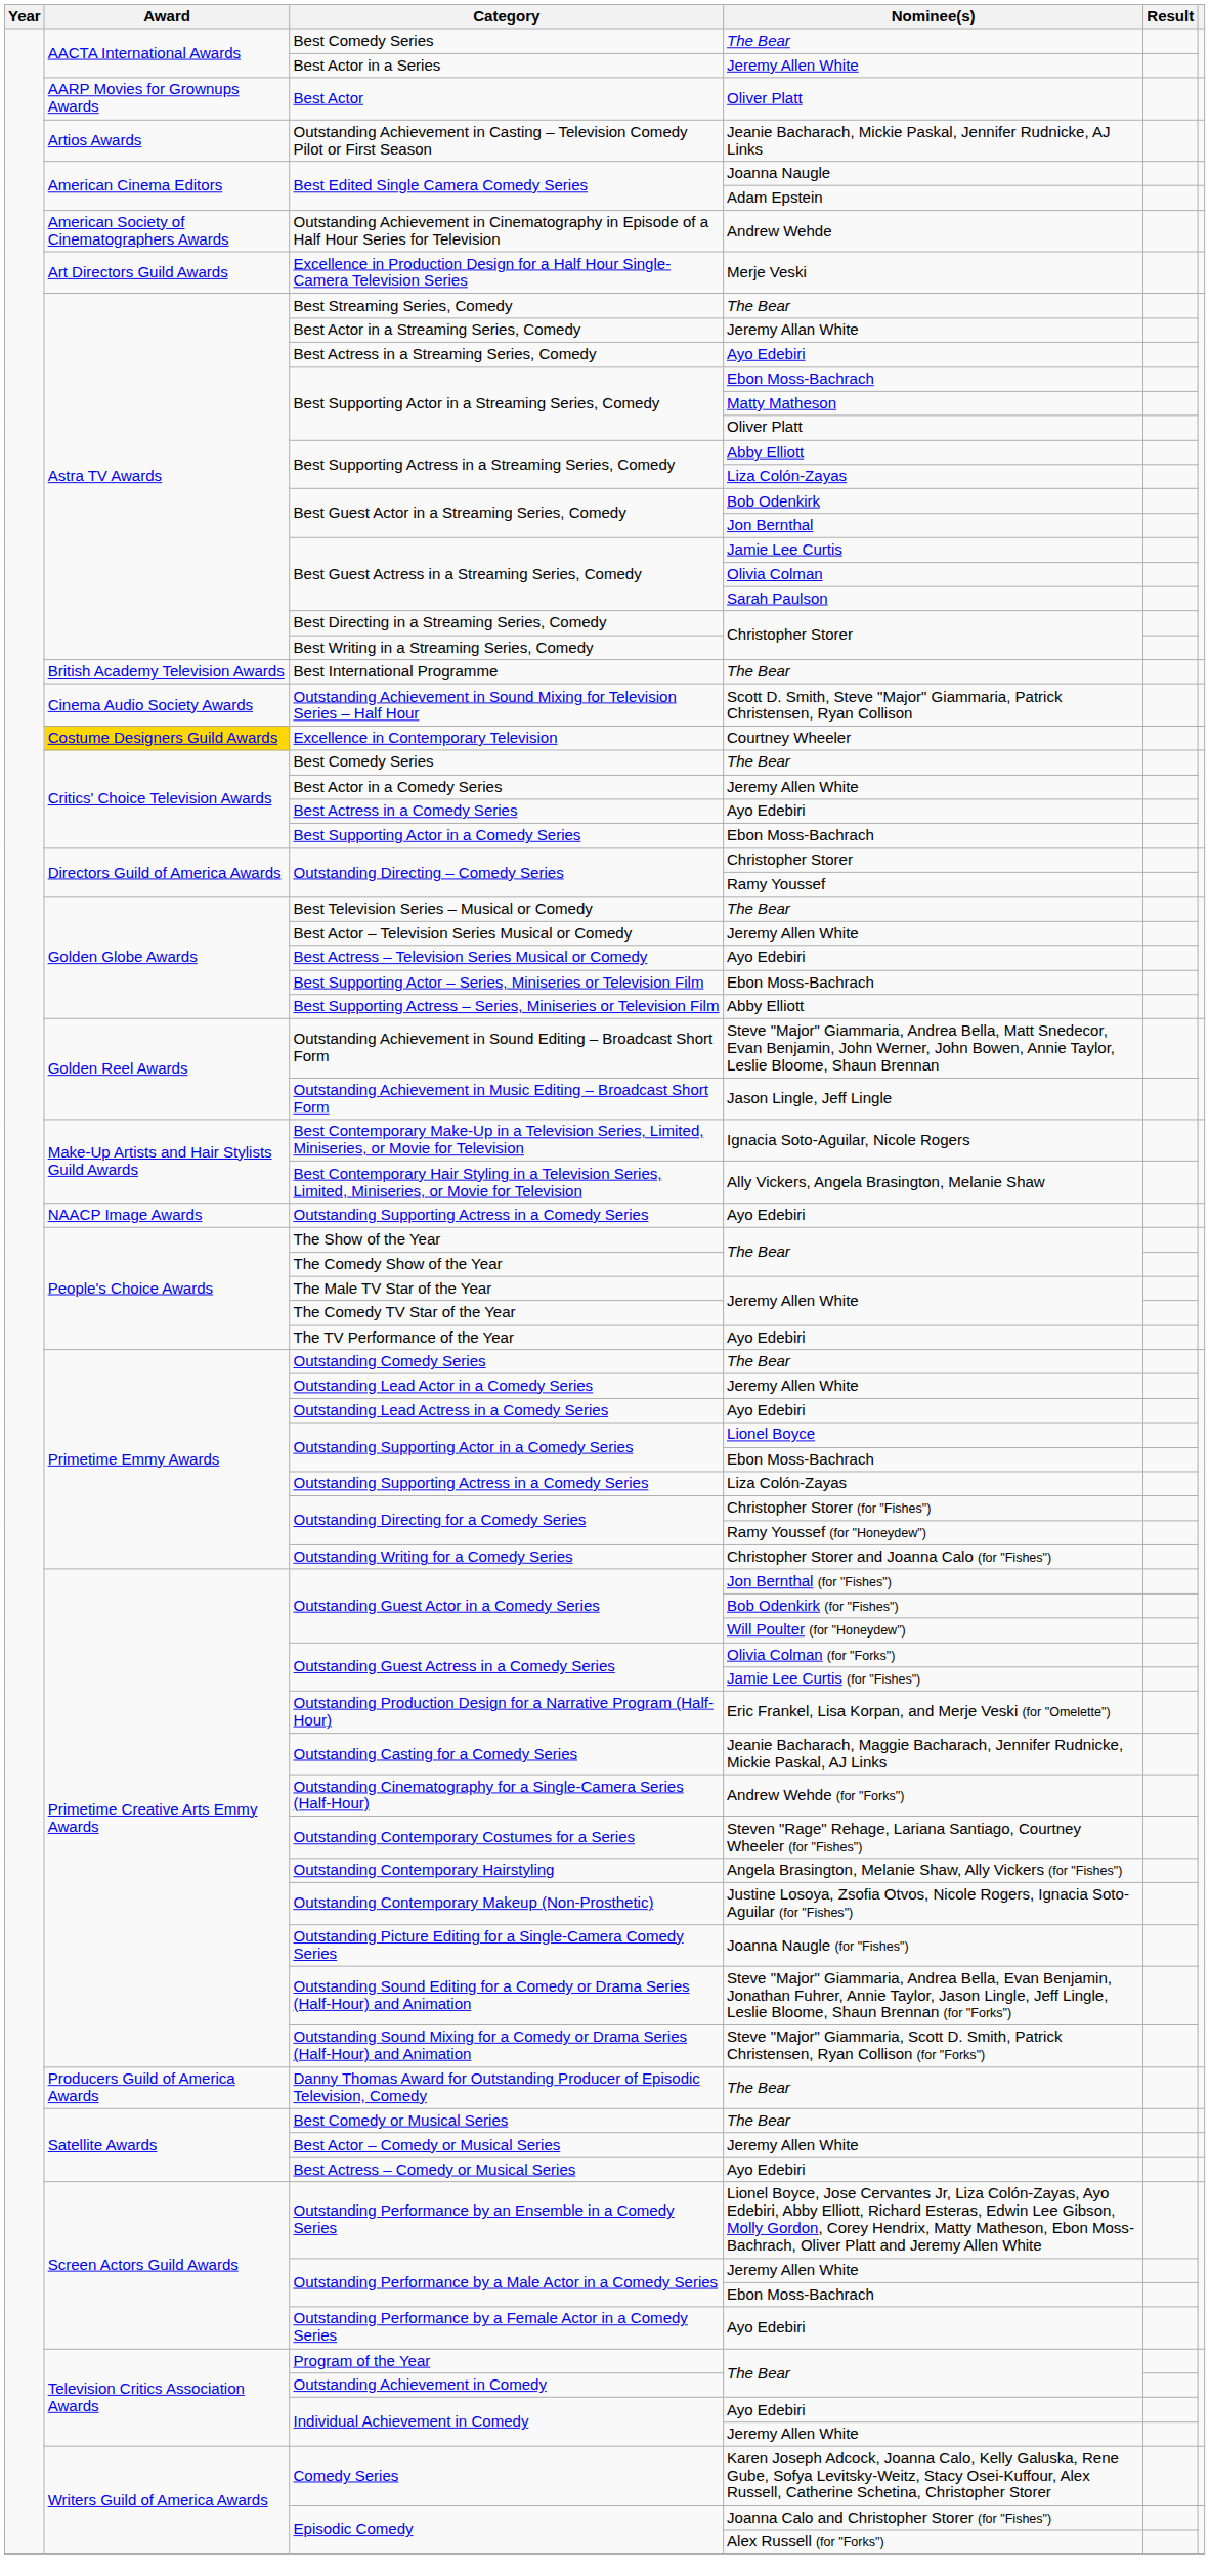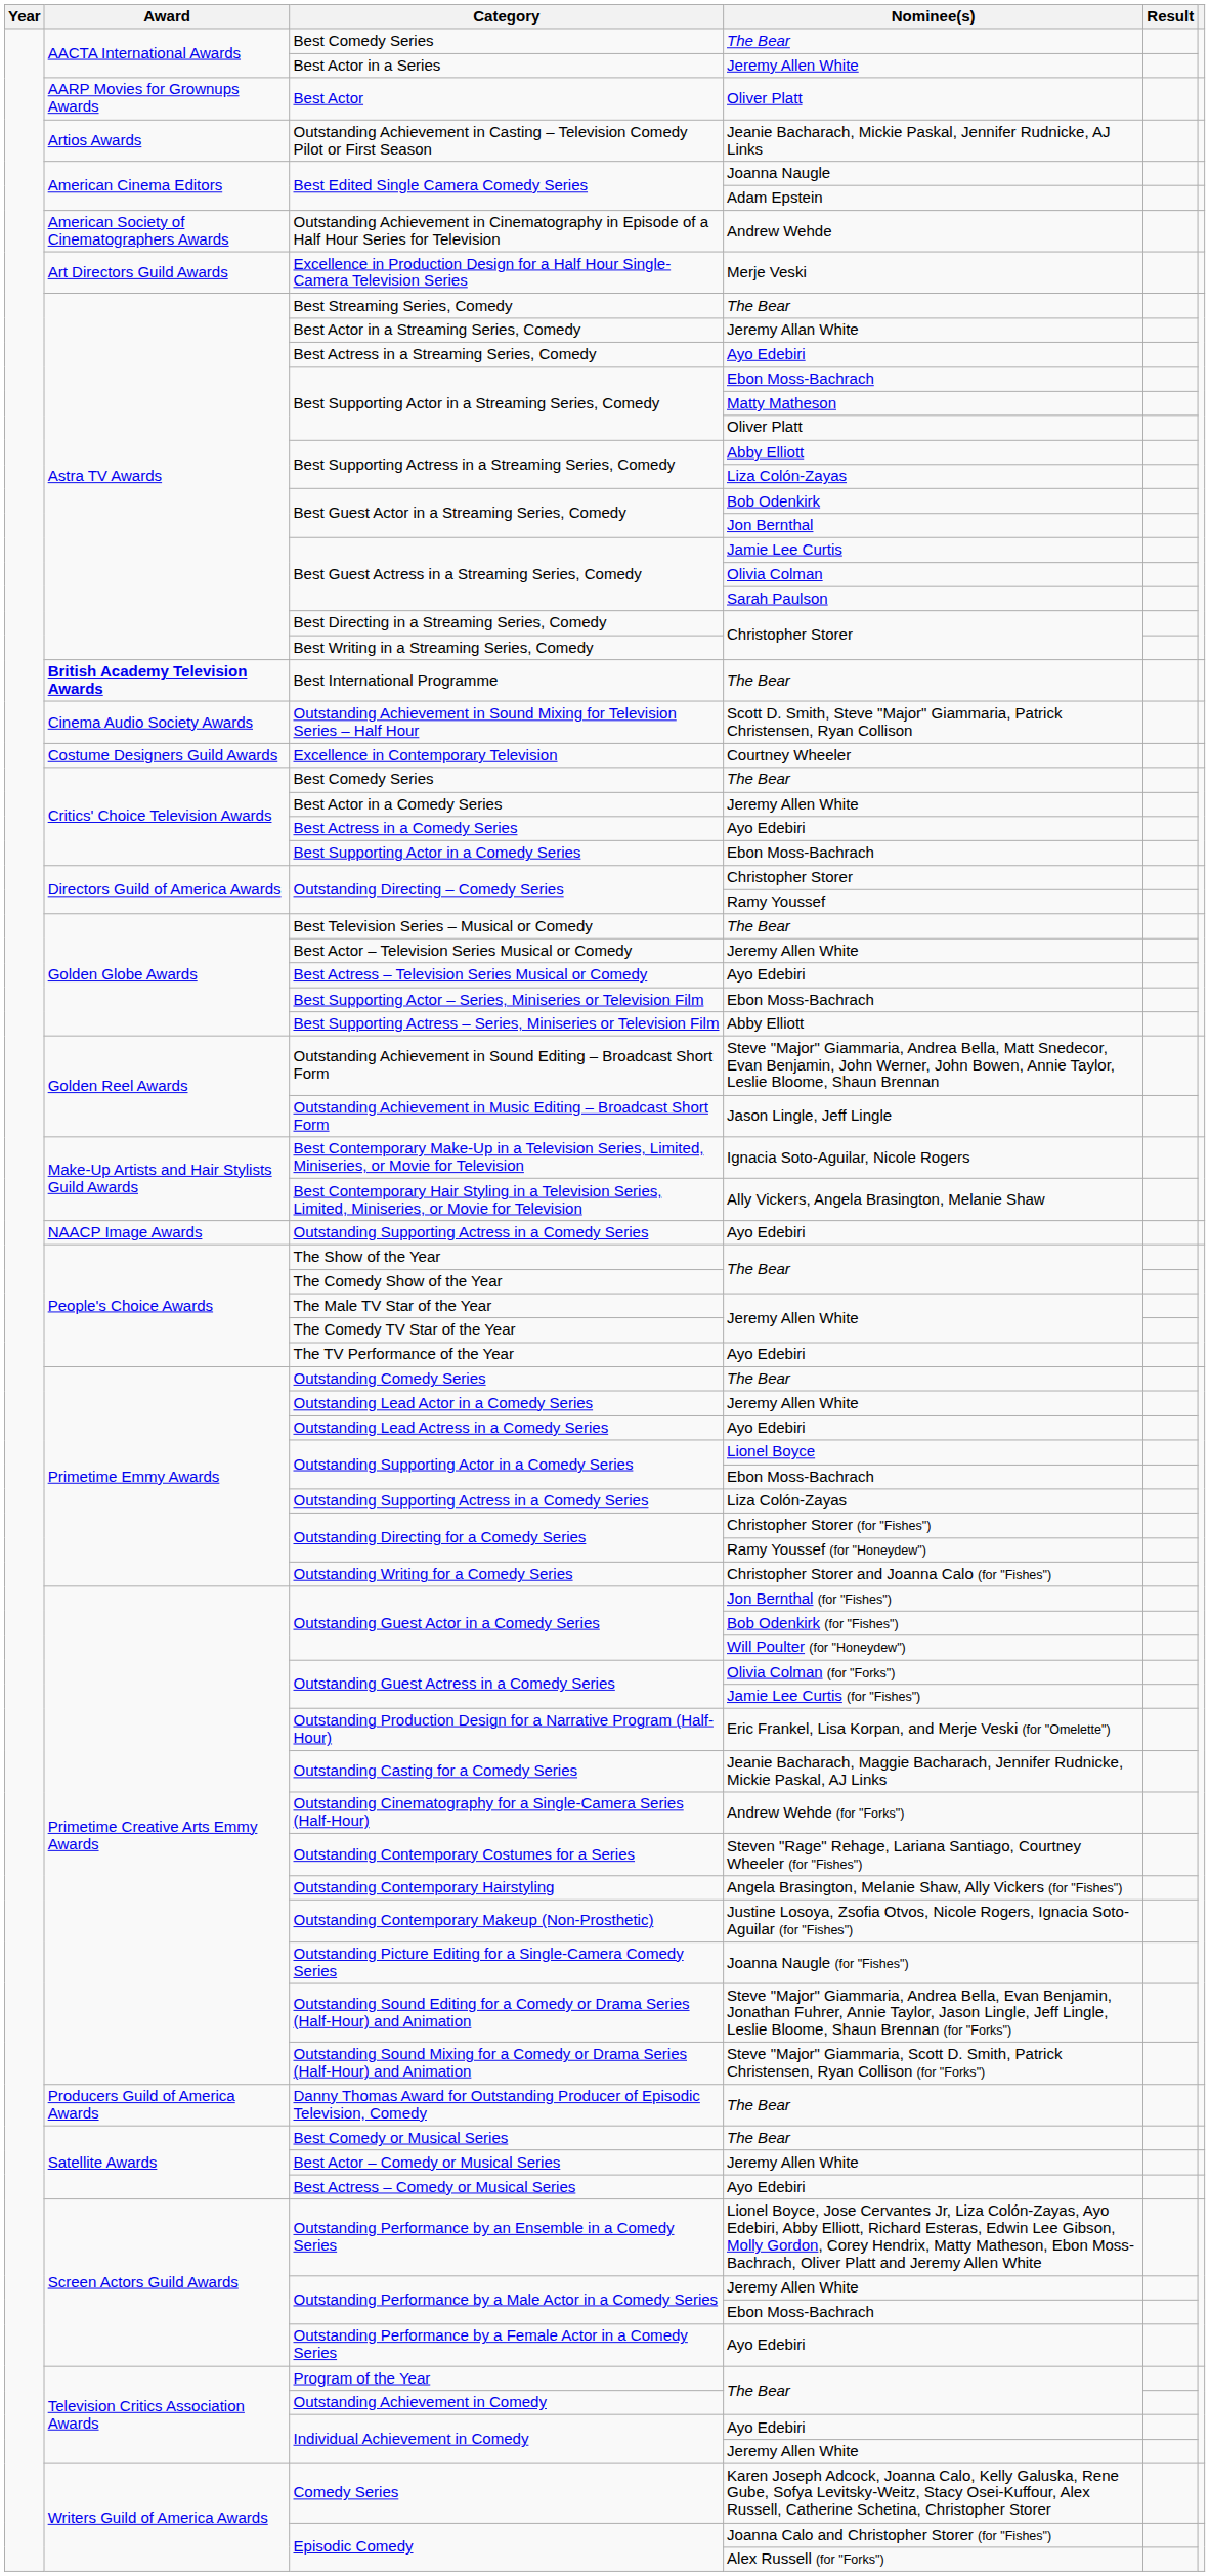Best International Programme | Award: normal -> bold
Excellence in Contemporary Television | Award: gold background -> no background
